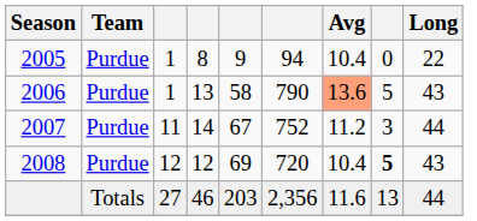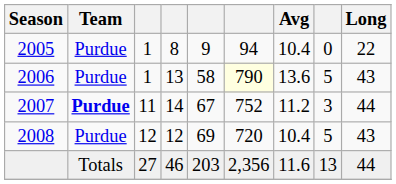2006 | column 6: no background -> lightyellow background
2006 | Avg: lightsalmon background -> no background
2007 | Team: normal -> bold
2008 | column 8: bold -> normal
